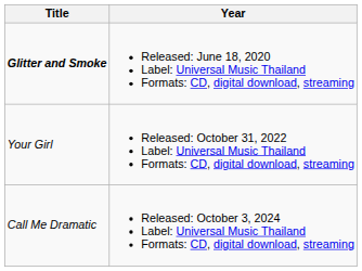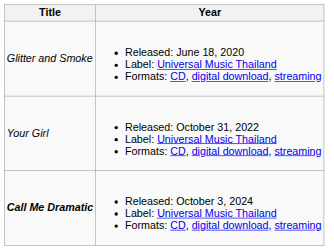Glitter and Smoke | Title: bold -> normal
Call Me Dramatic | Title: normal -> bold
